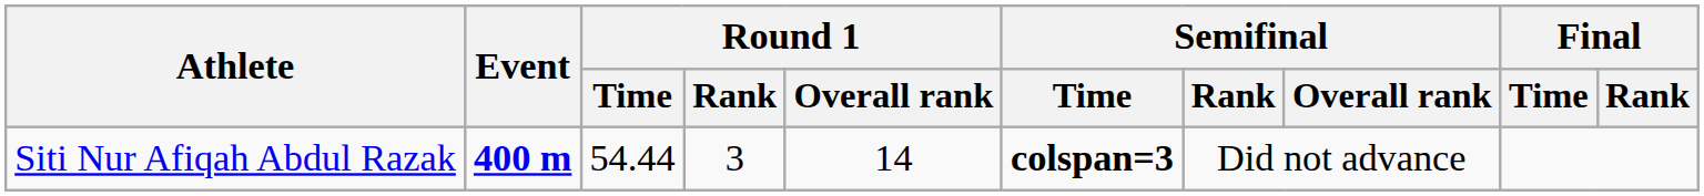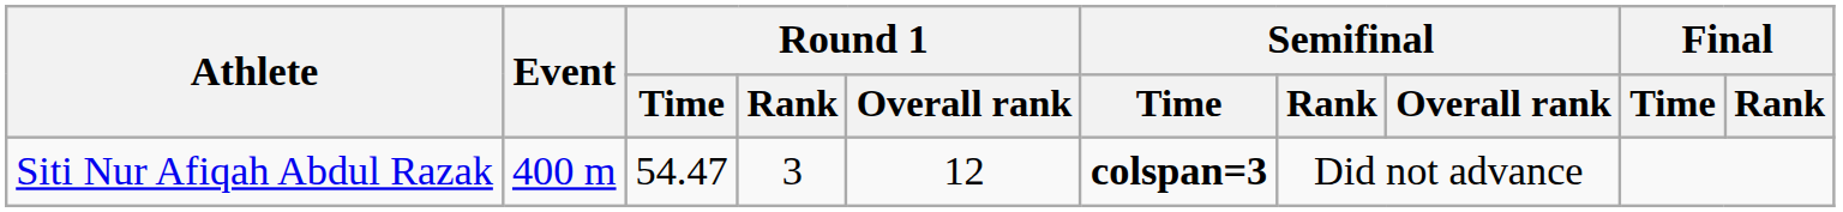Siti Nur Afiqah Abdul Razak | Event: bold -> normal
Siti Nur Afiqah Abdul Razak | Round 1 / Time: 54.44 -> 54.47
Siti Nur Afiqah Abdul Razak | Round 1 / Overall rank: 14 -> 12
